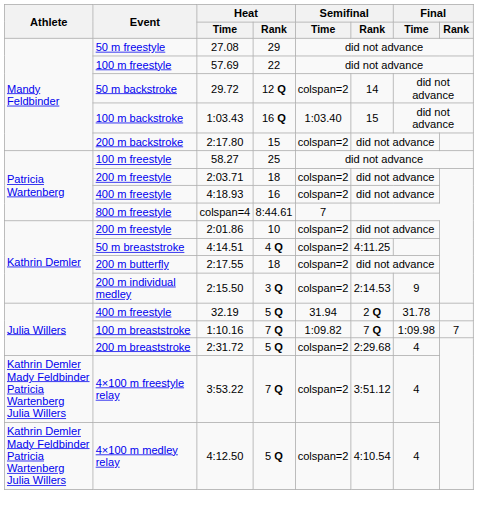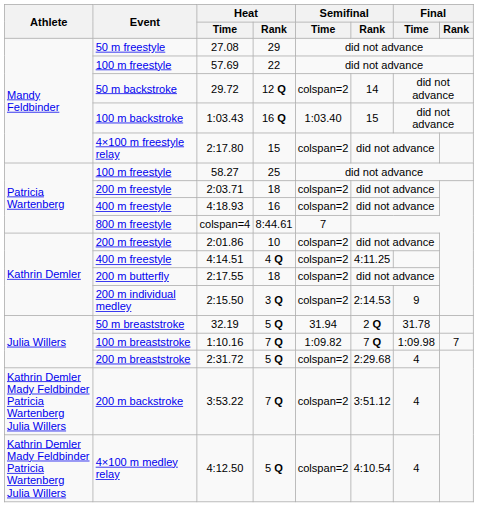2:17.80 | Event: 200 m backstroke -> 4×100 m freestyle relay
4:14.51 | Event: 50 m breaststroke -> 400 m freestyle
32.19 | Event: 400 m freestyle -> 50 m breaststroke
3:53.22 | Event: 4×100 m freestyle relay -> 200 m backstroke
